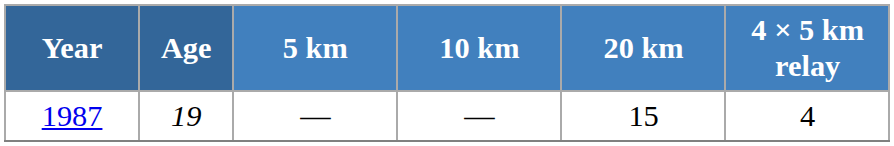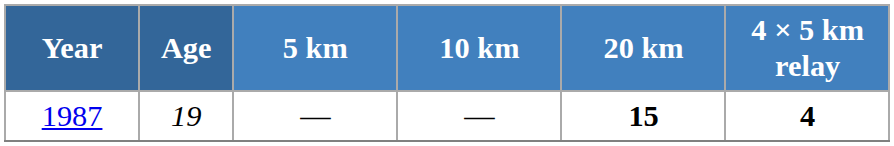1987 | 20 km: normal -> bold
1987 | 4 × 5 km relay: normal -> bold
